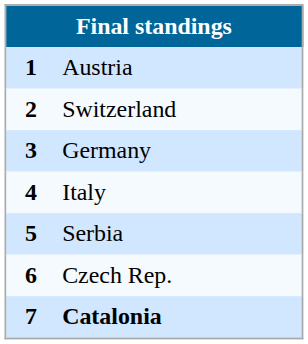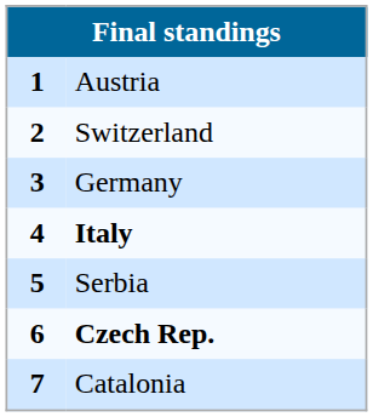Italy | column 2: normal -> bold
Czech Rep. | column 2: normal -> bold
Catalonia | column 2: bold -> normal
